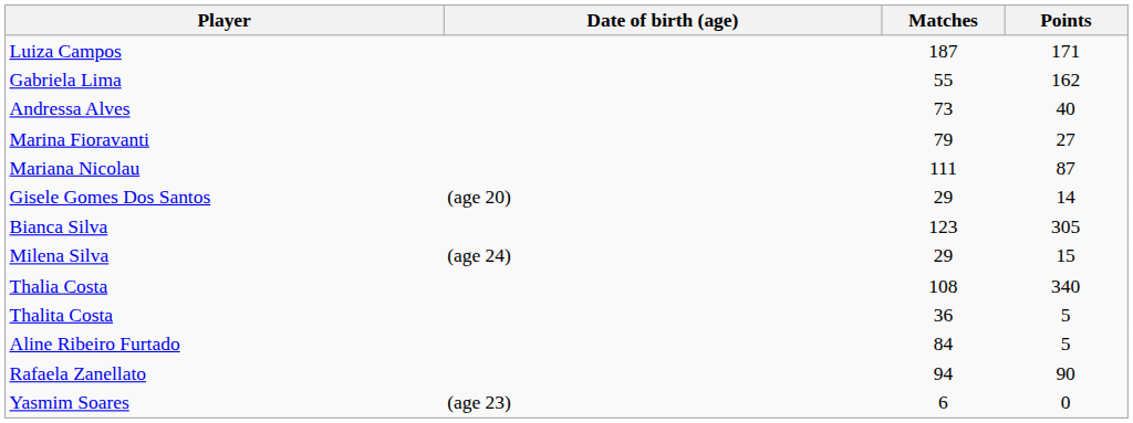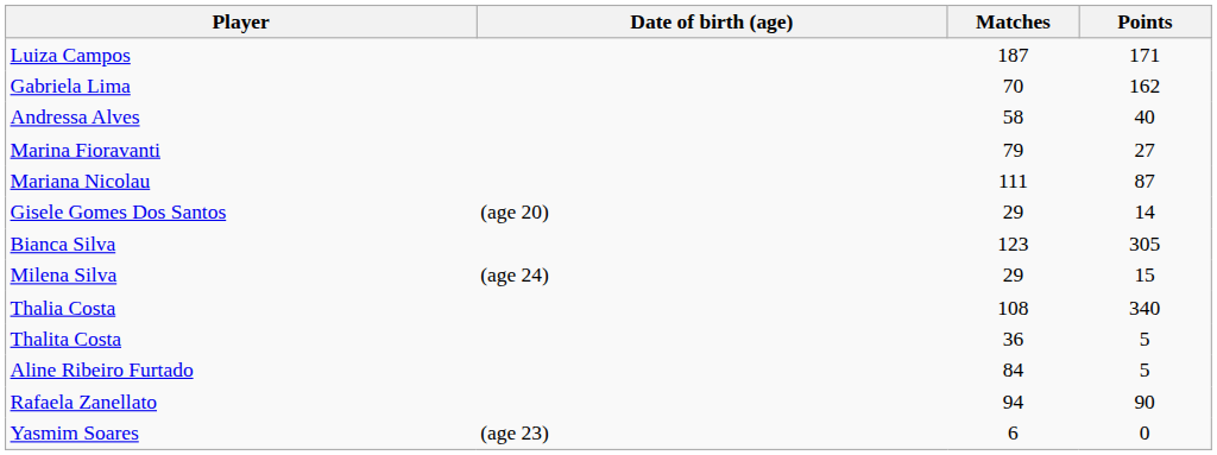Gabriela Lima | Matches: 55 -> 70
Andressa Alves | Matches: 73 -> 58
